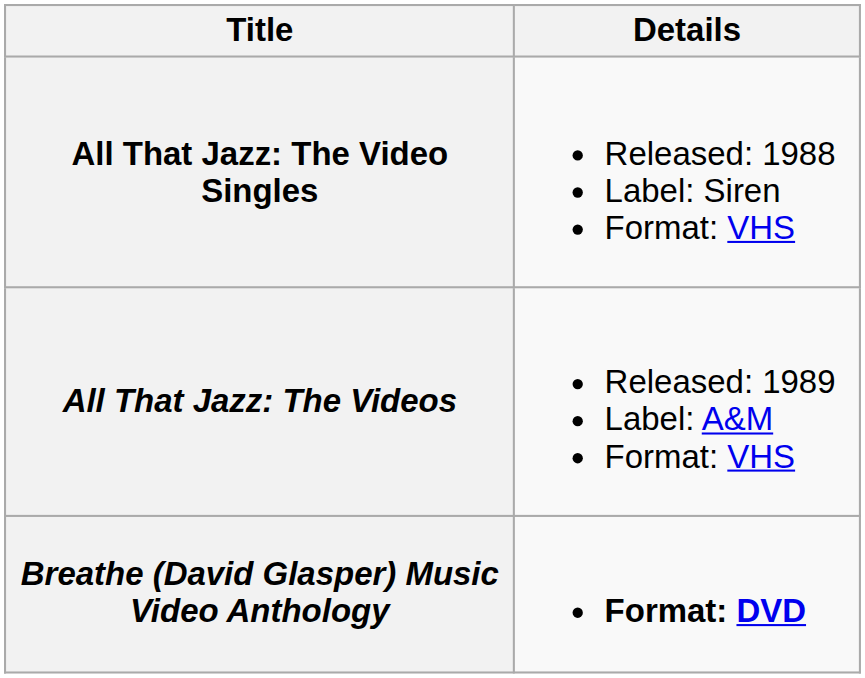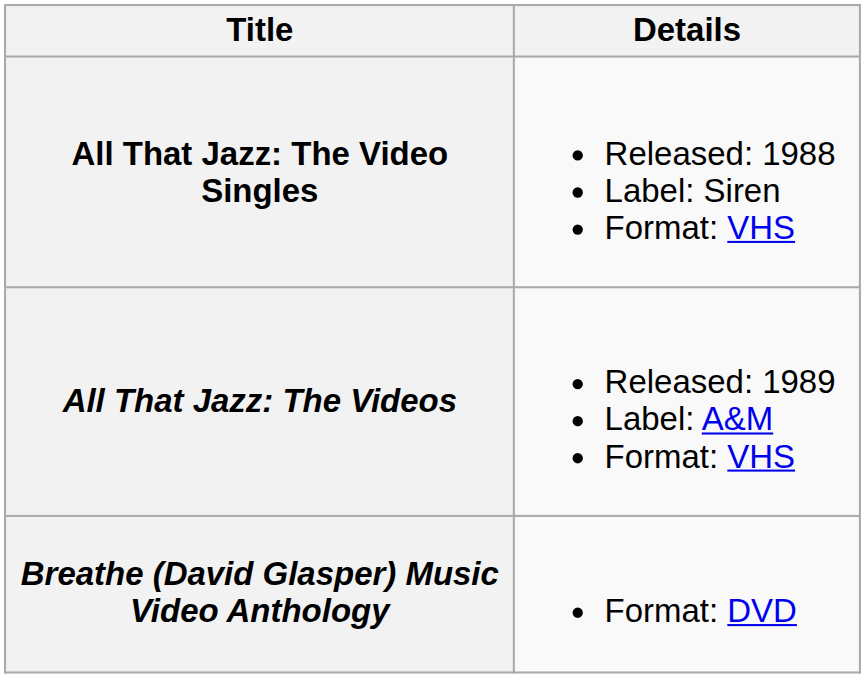Breathe (David Glasper) Music Video Anthology | Details: bold -> normal
